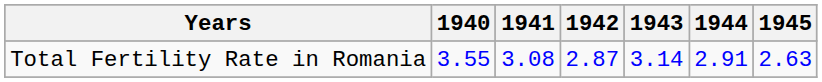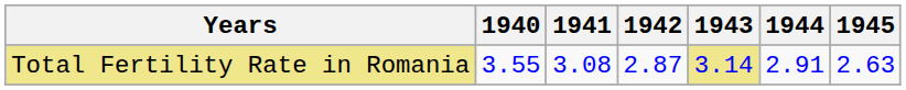row 2 | Years: no background -> khaki background
row 2 | 1943: no background -> khaki background
